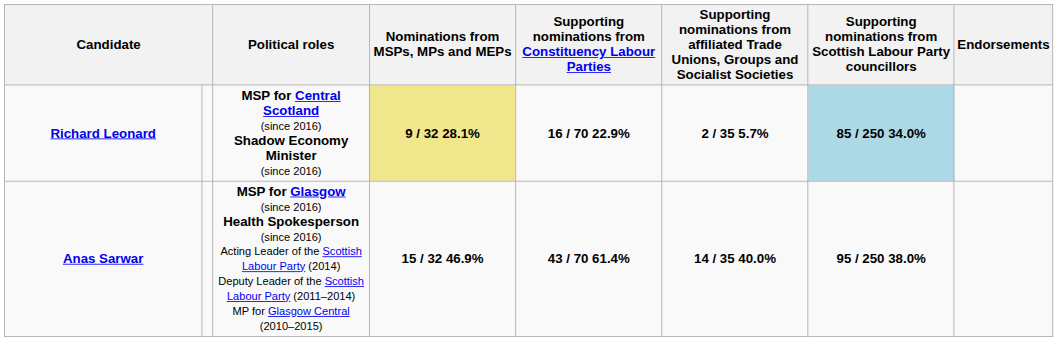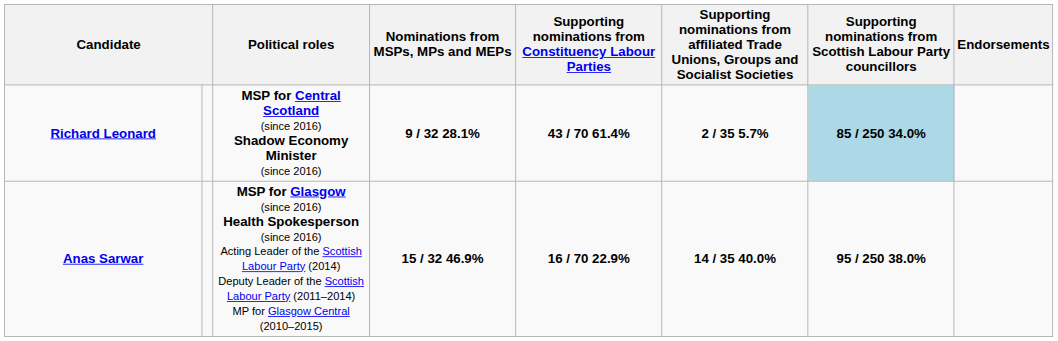Richard Leonard | Nominations from MSPs, MPs and MEPs: khaki background -> no background
Richard Leonard | Supporting nominations from Constituency Labour Parties: 16 / 70 22.9% -> 43 / 70 61.4%
Anas Sarwar | Supporting nominations from Constituency Labour Parties: 43 / 70 61.4% -> 16 / 70 22.9%
